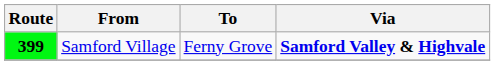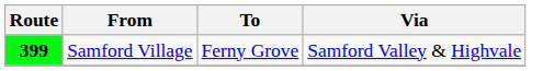399 | Via: bold -> normal
